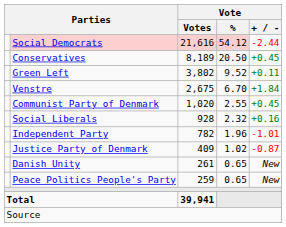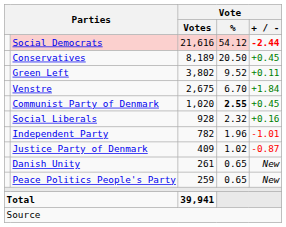Social Democrats | Vote / + / -: normal -> bold
Communist Party of Denmark | Vote / %: normal -> bold
